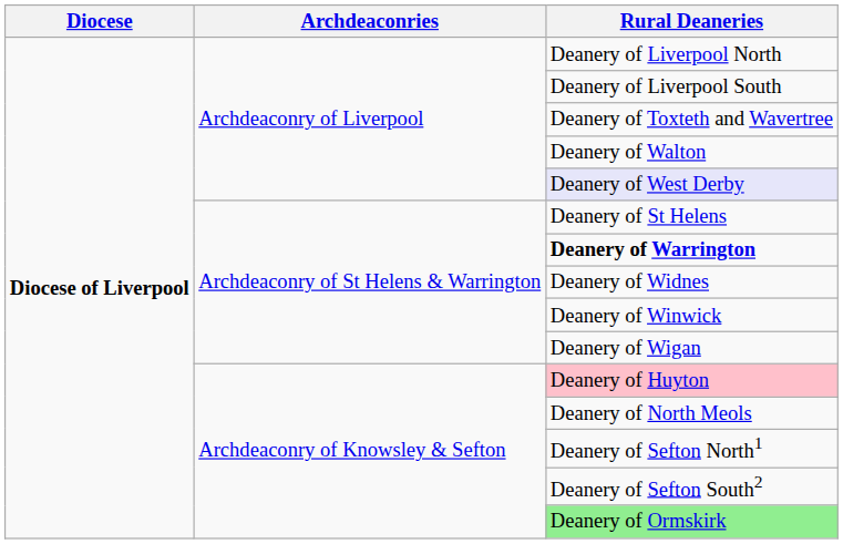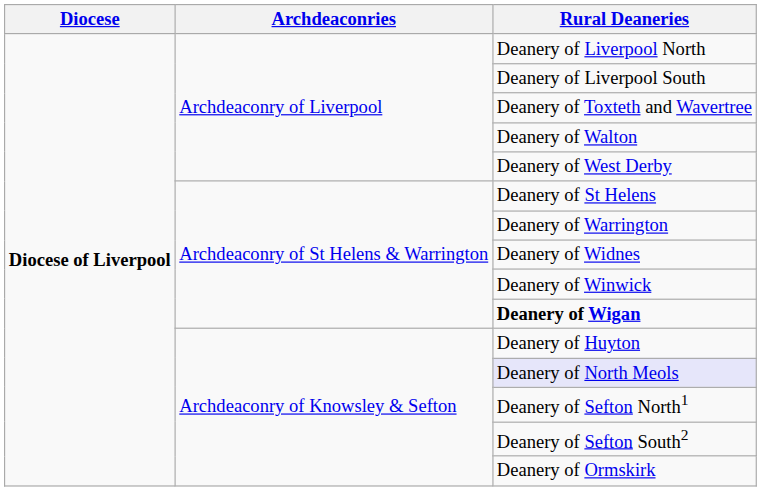Deanery of West Derby | Rural Deaneries: lavender background -> no background
Deanery of Warrington | Rural Deaneries: bold -> normal
Deanery of Wigan | Rural Deaneries: normal -> bold
Deanery of Huyton | Rural Deaneries: pink background -> no background
Deanery of North Meols | Rural Deaneries: no background -> lavender background
Deanery of Ormskirk | Rural Deaneries: lightgreen background -> no background
